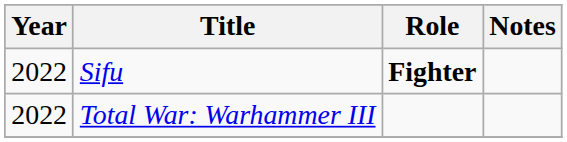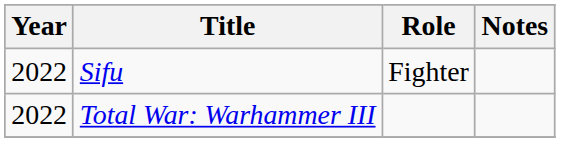Sifu | Role: bold -> normal
